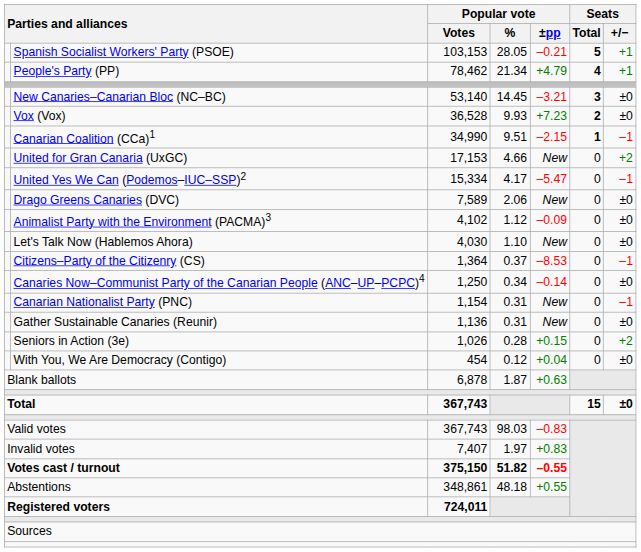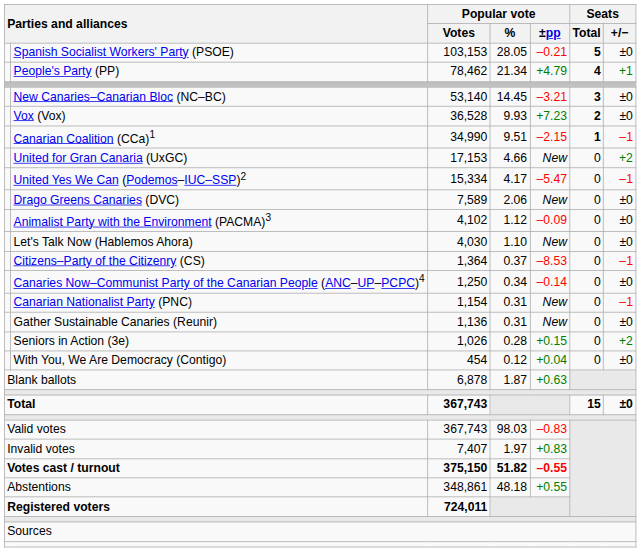Spanish Socialist Workers' Party (PSOE) | Seats / +/−: +1 -> ±0
